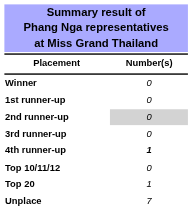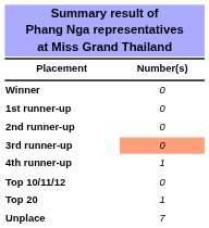row 5 | column 2: lightgrey background -> no background
row 6 | column 2: no background -> lightsalmon background
row 7 | column 2: bold -> normal
